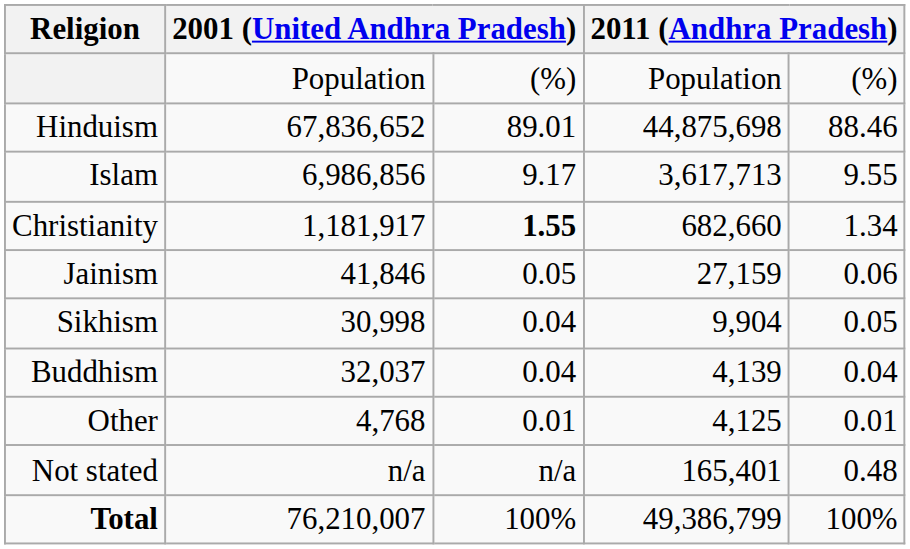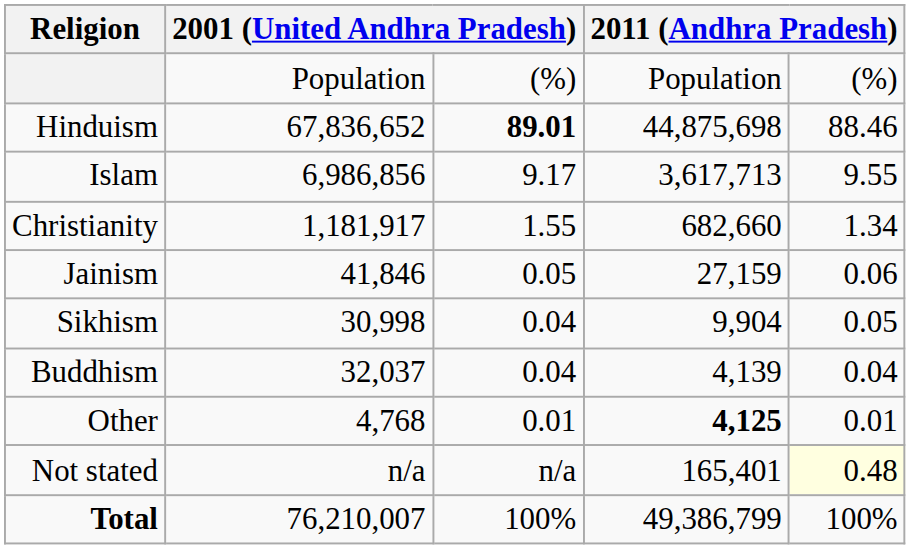Hinduism | column 3: normal -> bold
Christianity | column 3: bold -> normal
Other | column 4: normal -> bold
Not stated | column 5: no background -> lightyellow background
